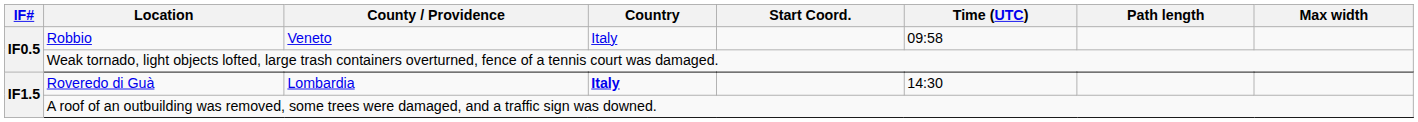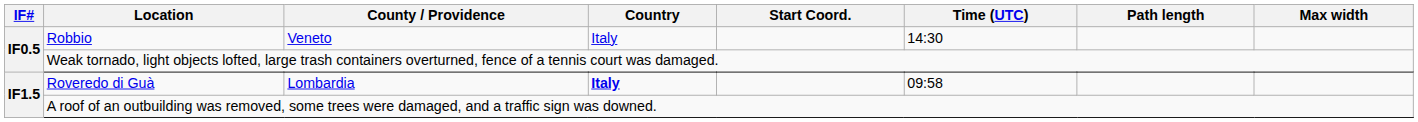Robbio | Time (UTC): 09:58 -> 14:30
Roveredo di Guà | Time (UTC): 14:30 -> 09:58
